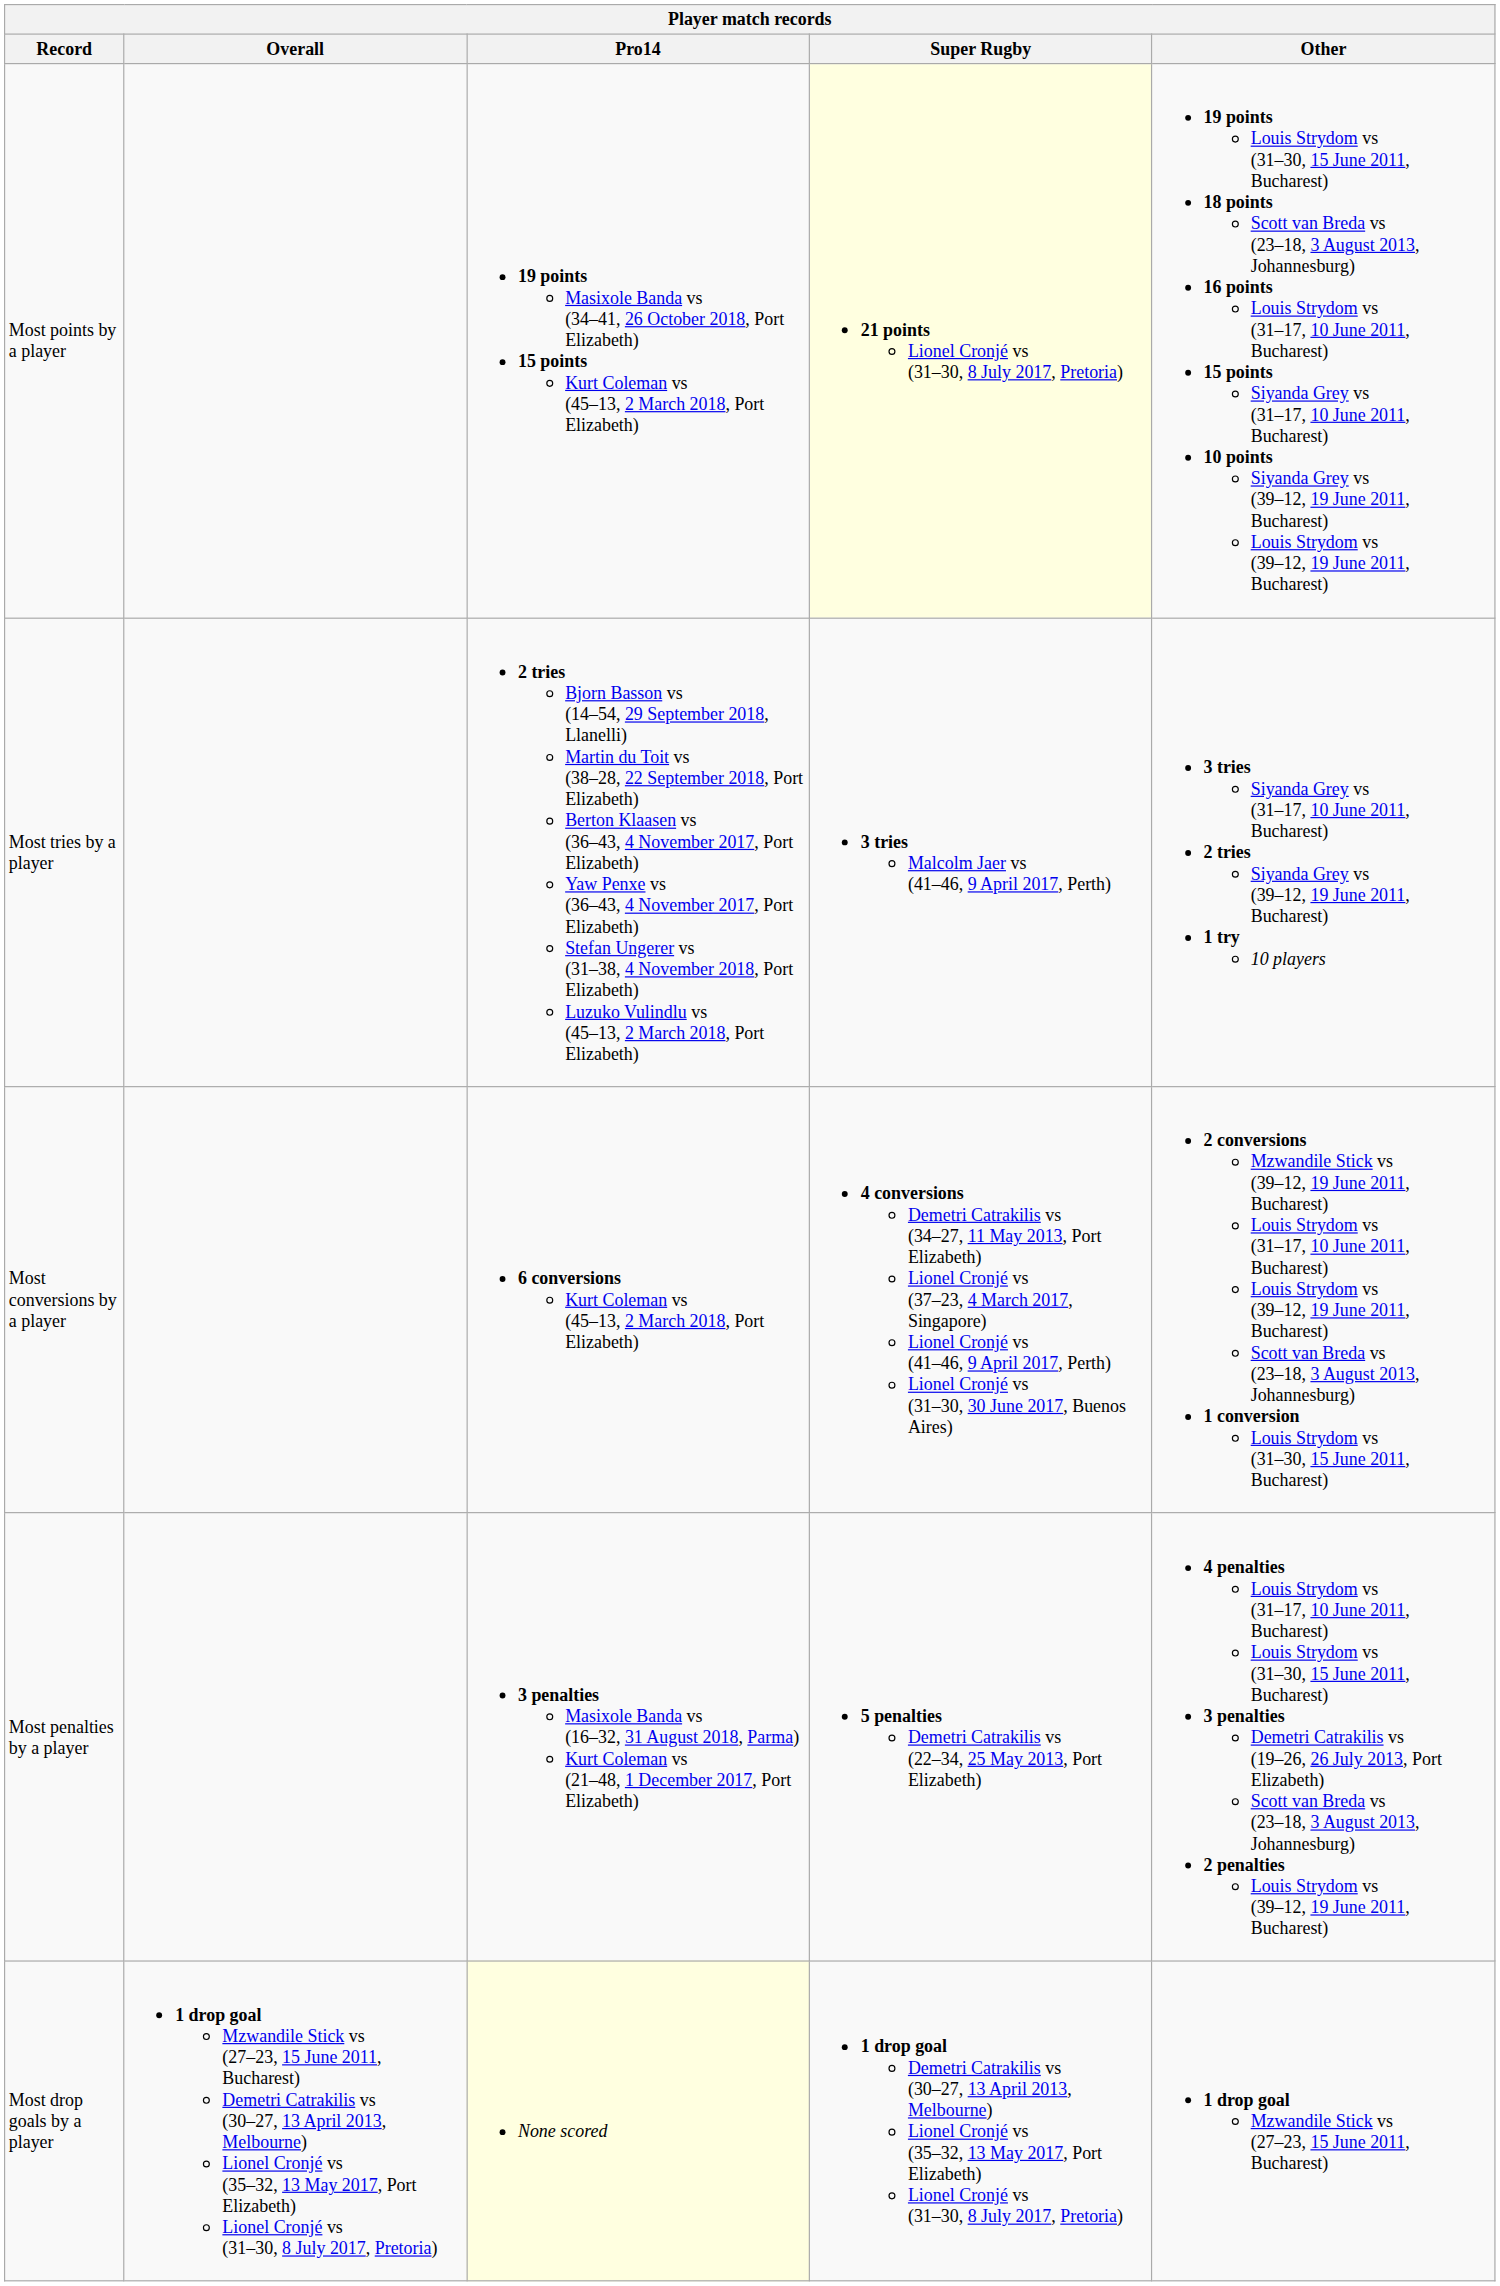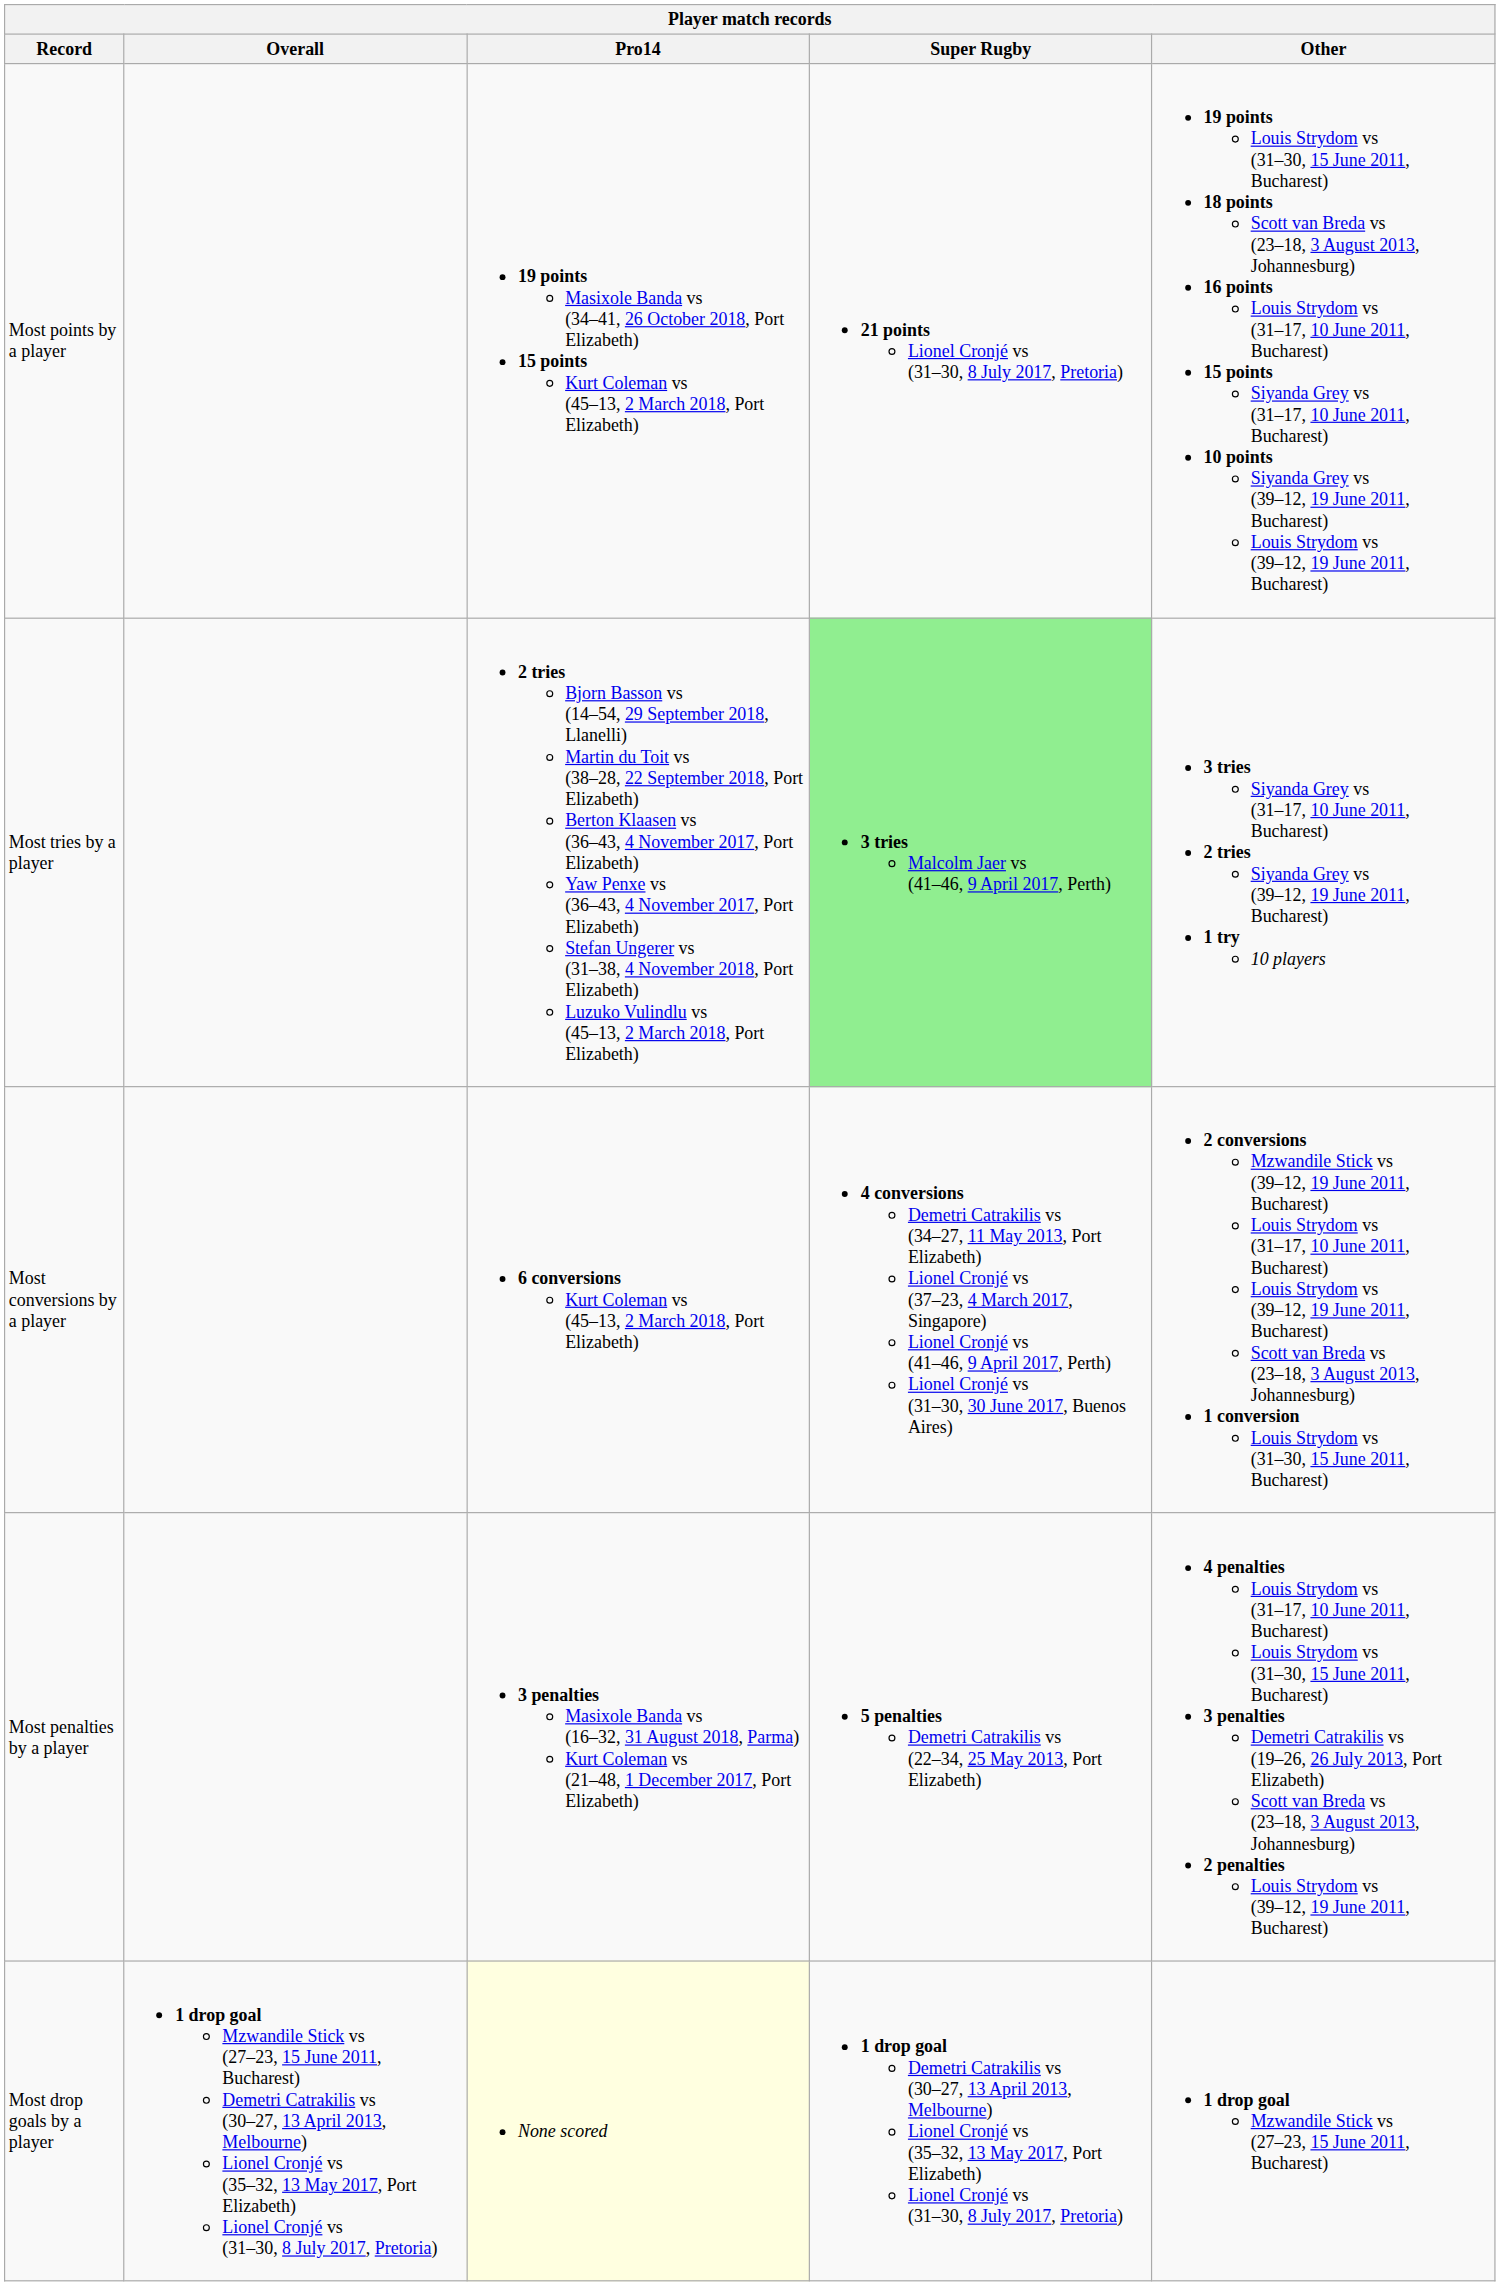Most points by a player | Super Rugby: lightyellow background -> no background
Most tries by a player | Super Rugby: no background -> lightgreen background
